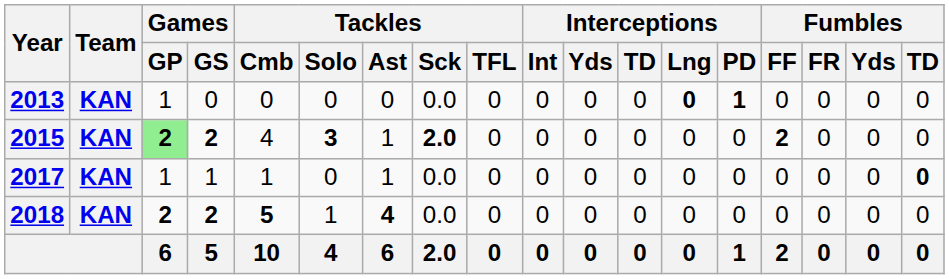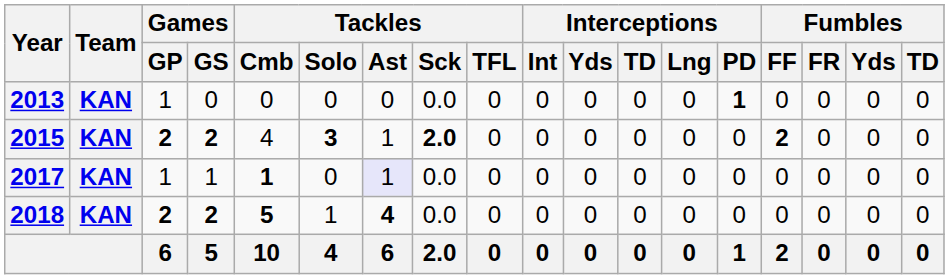2013 | Interceptions / Lng: bold -> normal
2015 | Games / GP: lightgreen background -> no background
2017 | Tackles / Cmb: normal -> bold
2017 | Tackles / Ast: no background -> lavender background
2017 | Fumbles / TD: bold -> normal
